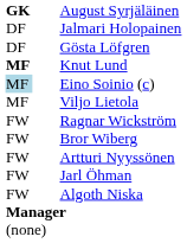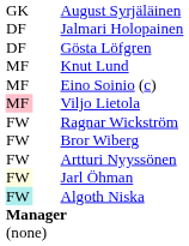August Syrjäläinen | column 1: bold -> normal
Knut Lund | column 1: bold -> normal
Eino Soinio (c) | column 1: lightblue background -> no background
Viljo Lietola | column 1: no background -> pink background
Jarl Öhman | column 1: no background -> lightyellow background
Algoth Niska | column 1: no background -> paleturquoise background
